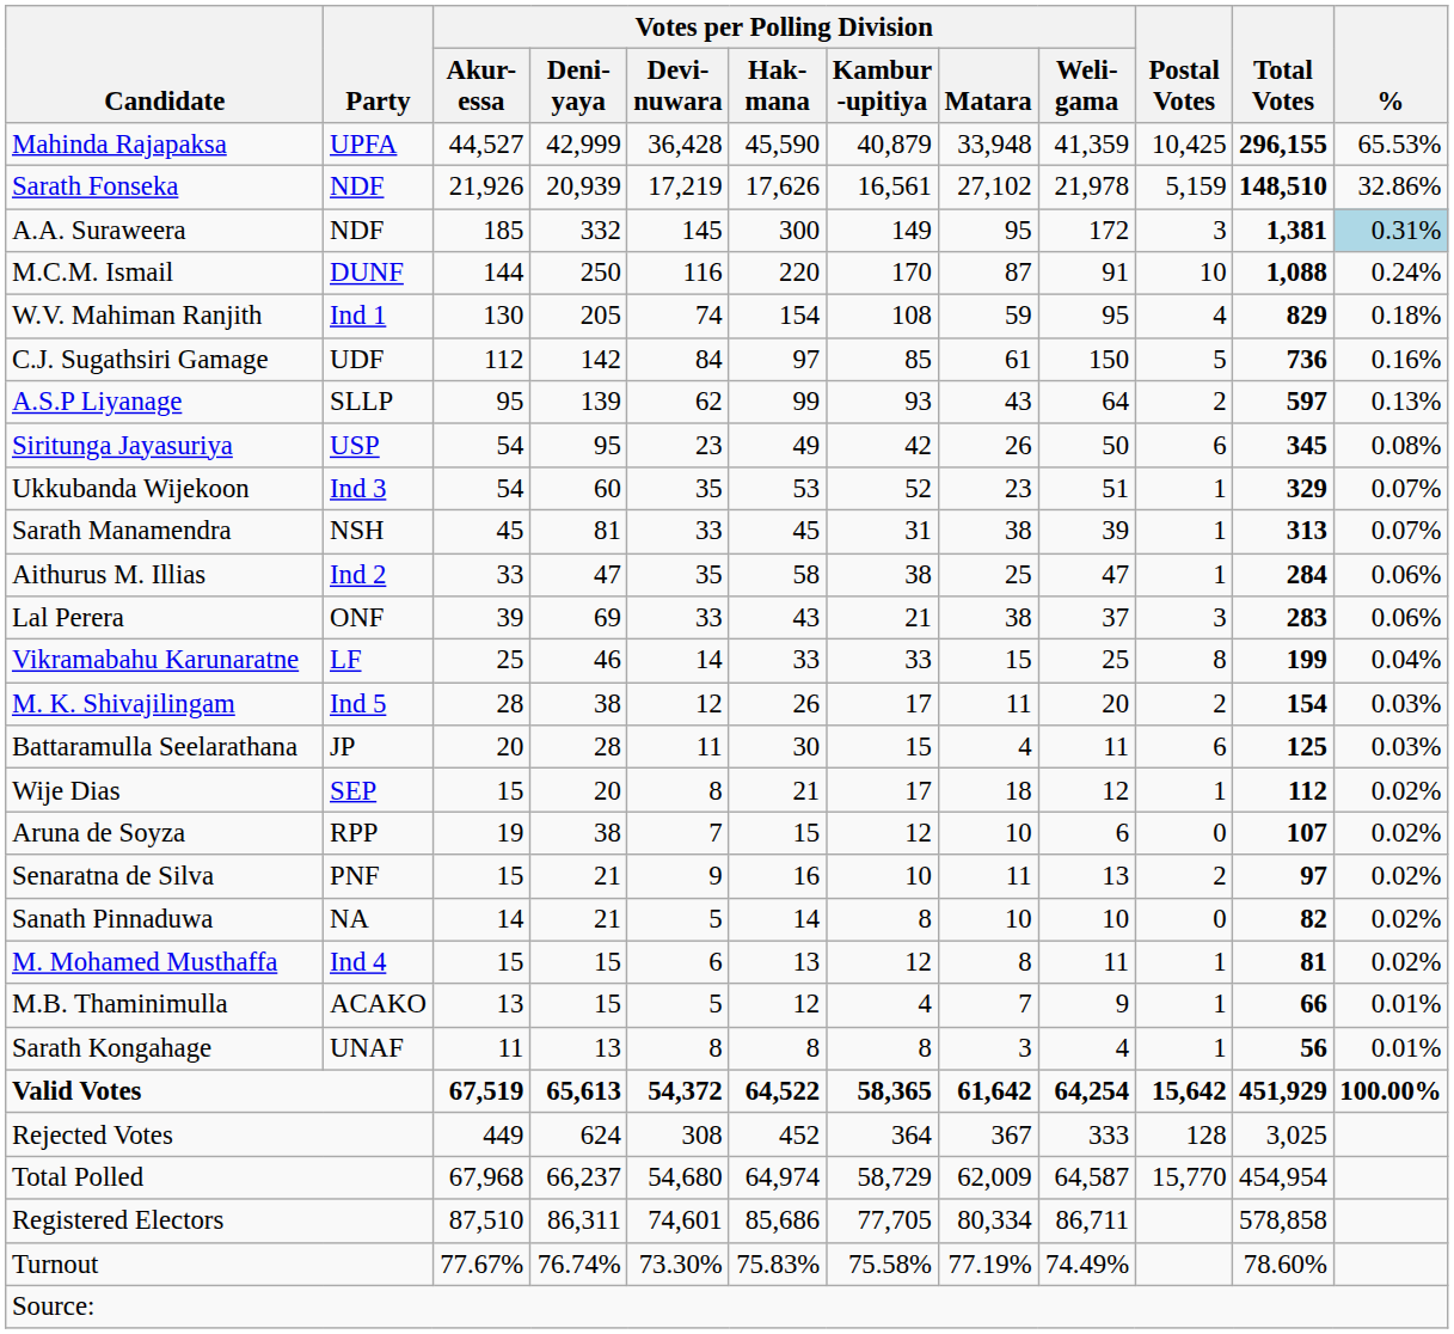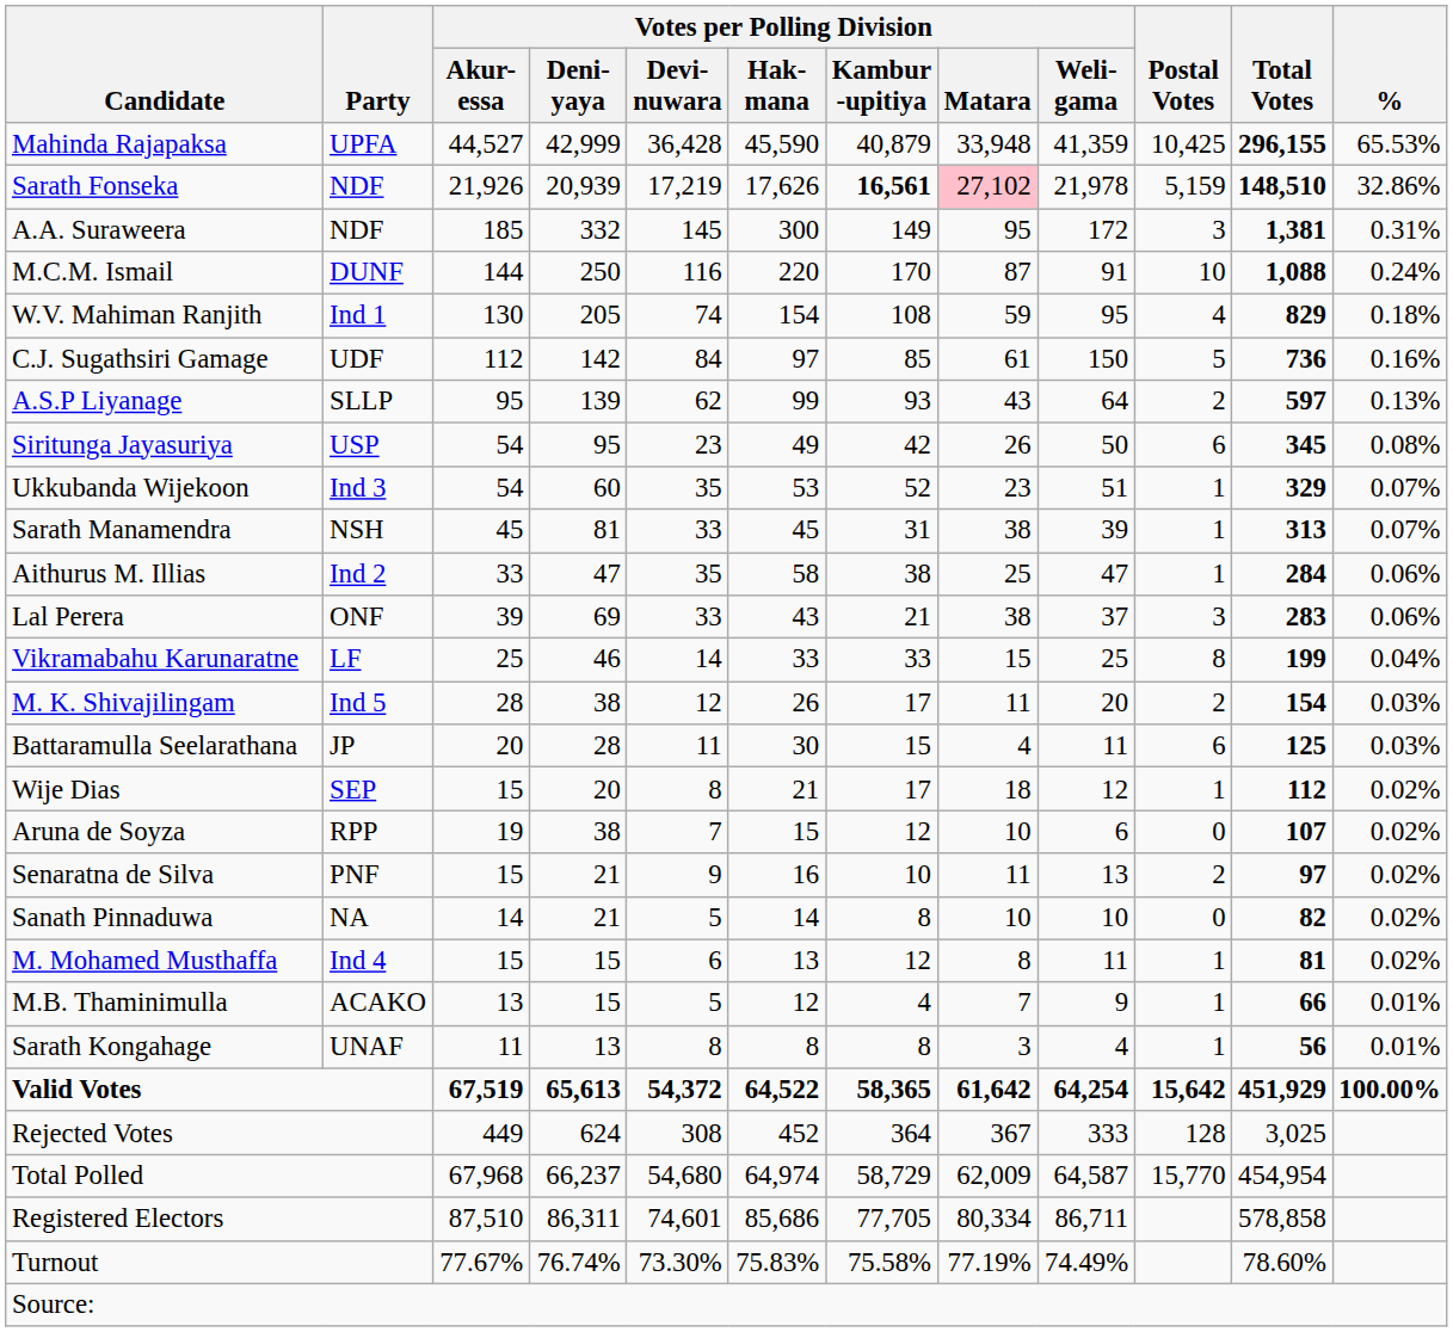Sarath Fonseka | Votes per Polling Division / Kambur -upitiya: normal -> bold
Sarath Fonseka | Votes per Polling Division / Matara: no background -> pink background
A.A. Suraweera | %: lightblue background -> no background
